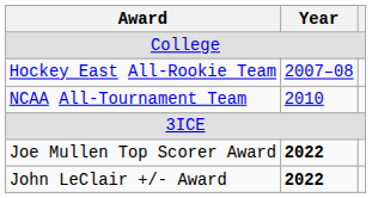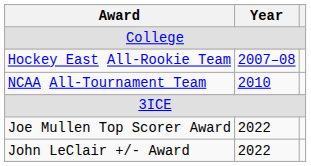Joe Mullen Top Scorer Award | Year: bold -> normal
John LeClair +/- Award | Year: bold -> normal
